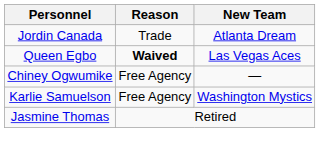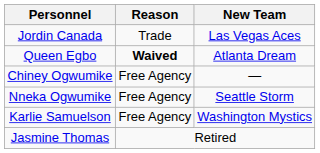Jordin Canada | New Team: Atlanta Dream -> Las Vegas Aces
Queen Egbo | New Team: Las Vegas Aces -> Atlanta Dream
+ row: Nneka Ogwumike | Free Agency | Seattle Storm
